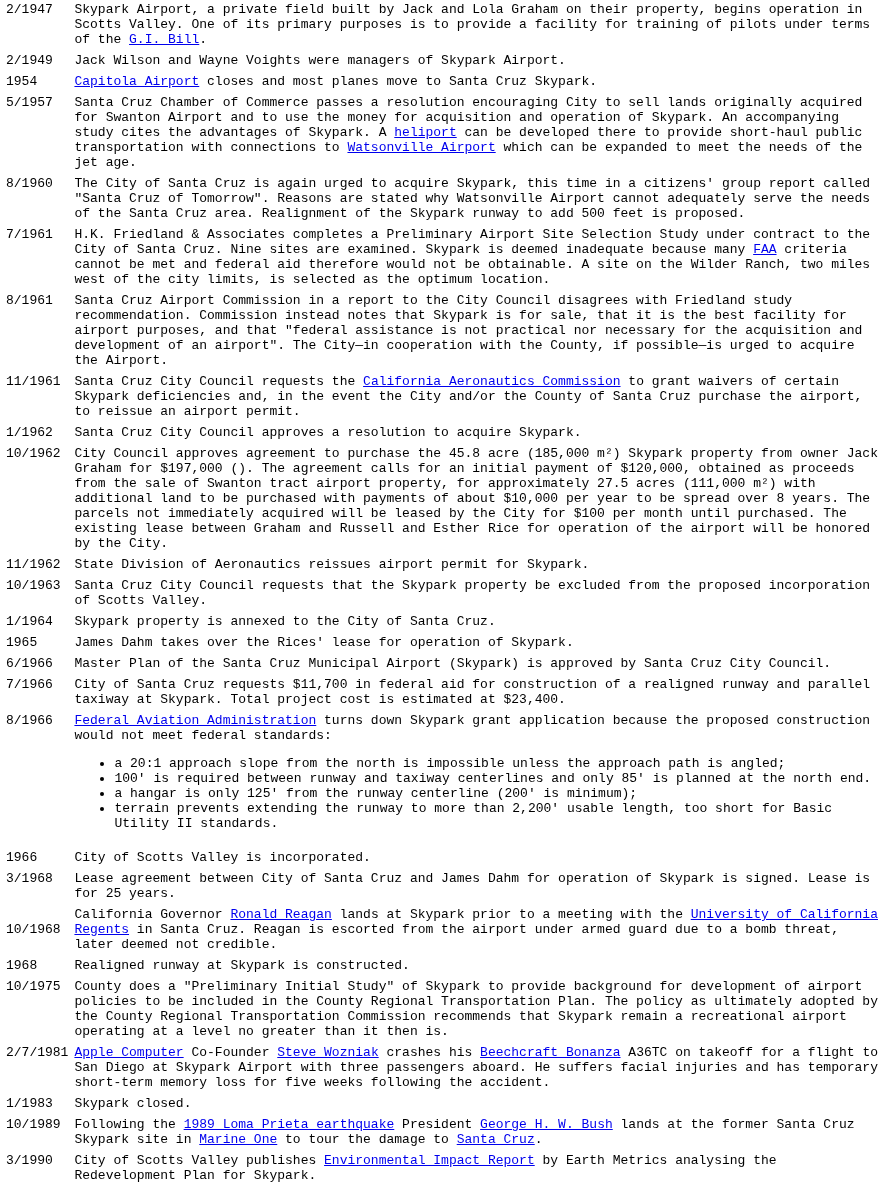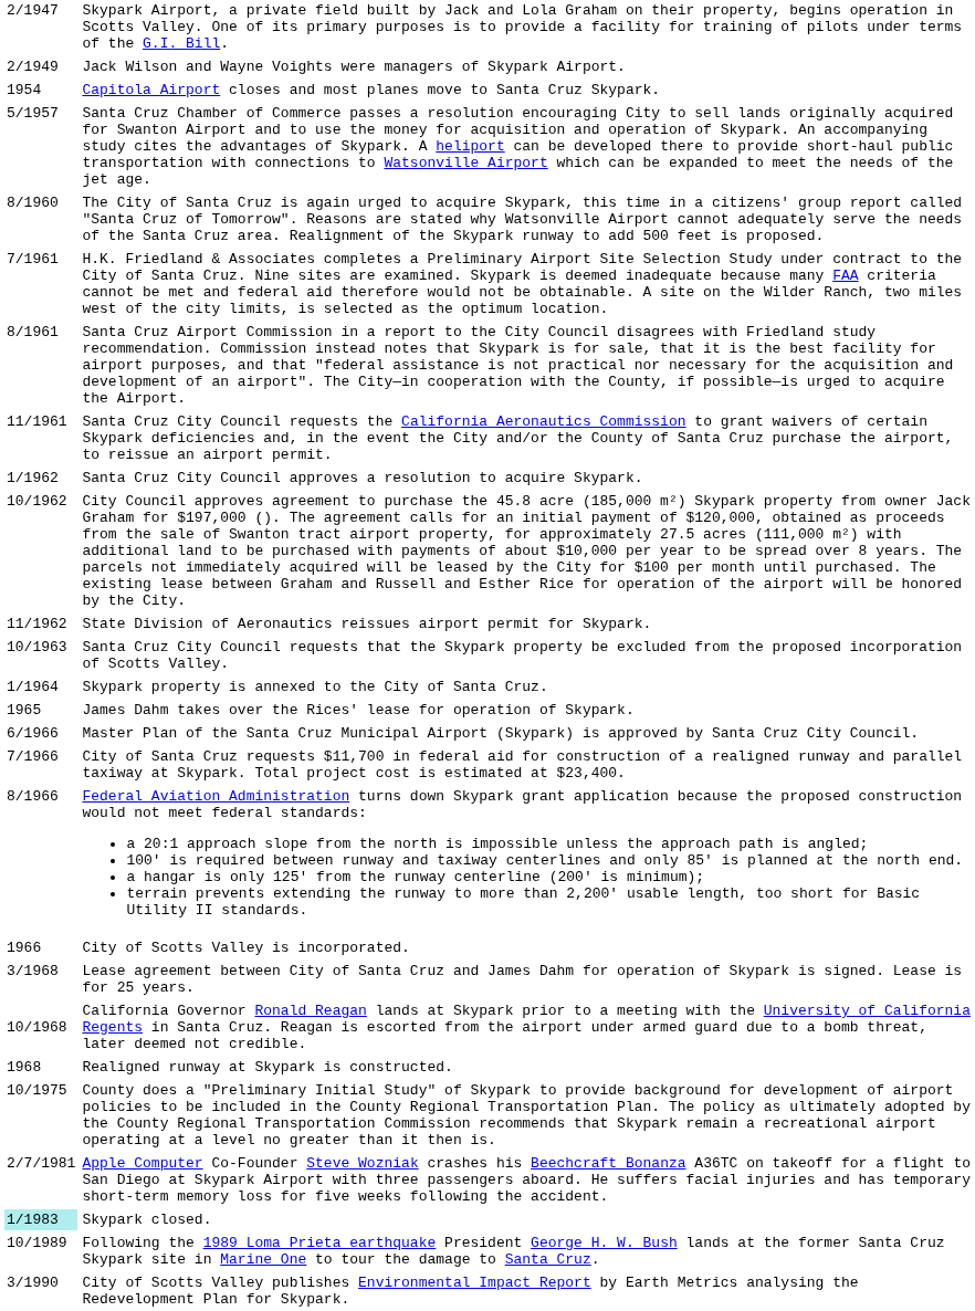Skypark closed. | column 1: no background -> paleturquoise background
